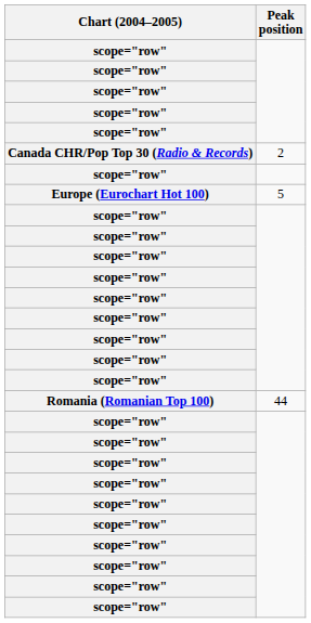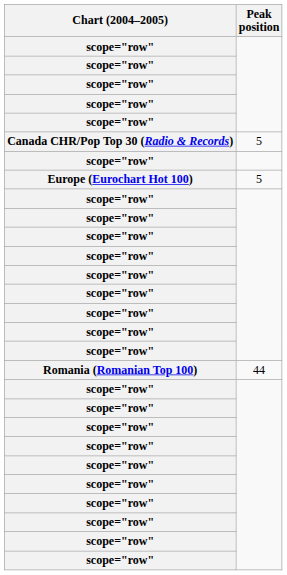Canada CHR/Pop Top 30 (Radio & Records) | Peak position: 2 -> 5
